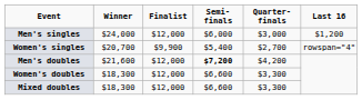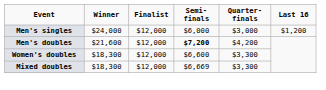- row: Women's singles | $20,700 | $9,900 | $5,400 | $2,700 | rowspan="4"
Mixed doubles | Semi-finals: $6,600 -> $6,669
